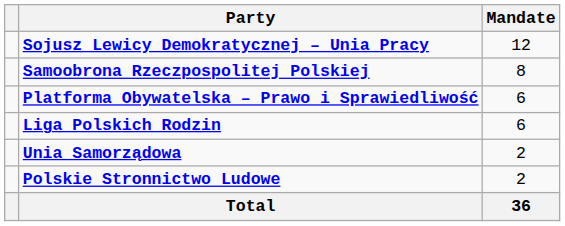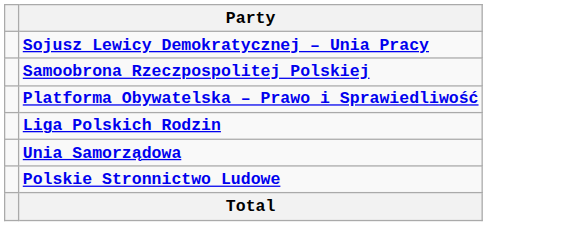- column: Mandate | 12 | 8 | 6 | 6 | 2 | 2 | 36
